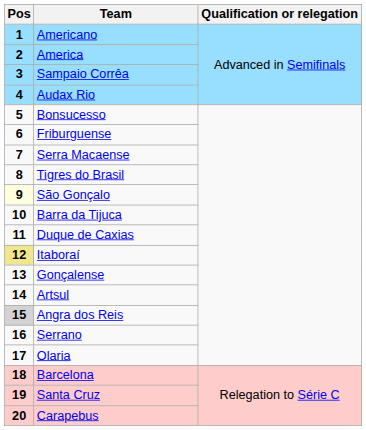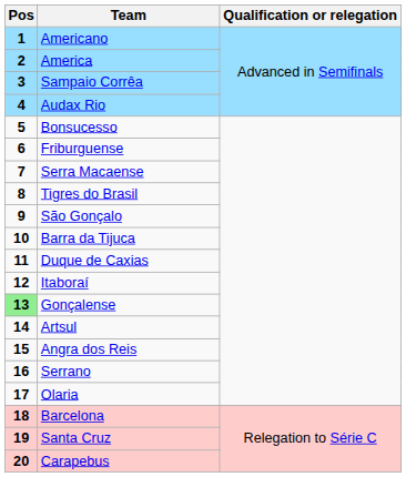São Gonçalo | Pos: lightyellow background -> no background
Itaboraí | Pos: khaki background -> no background
Gonçalense | Pos: no background -> lightgreen background
Angra dos Reis | Pos: lightgrey background -> no background
